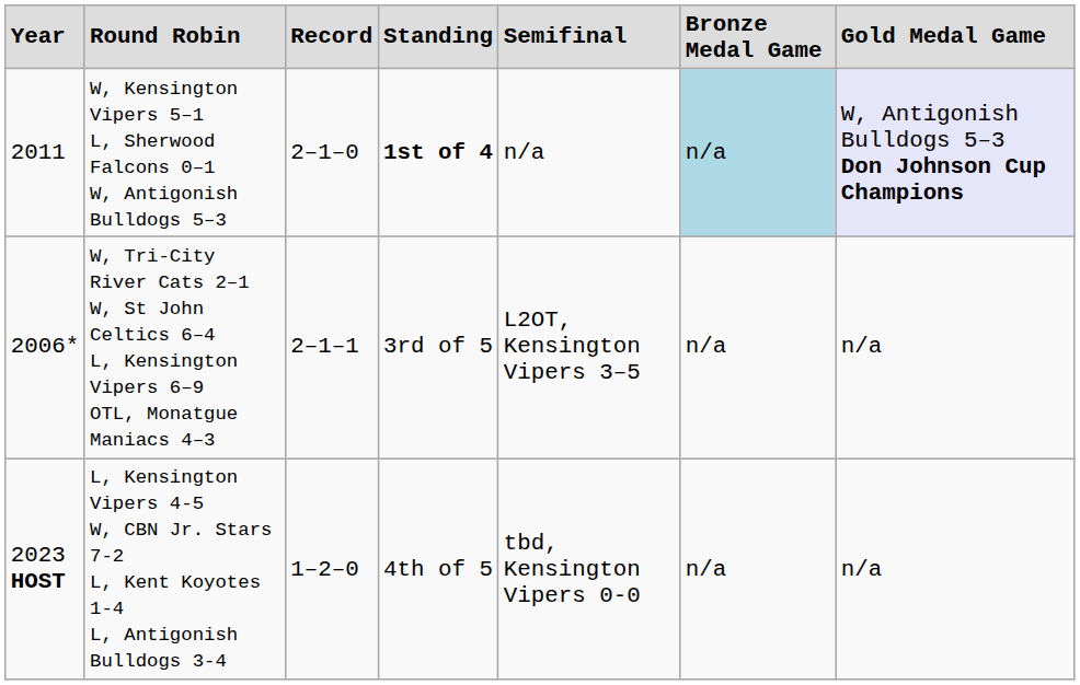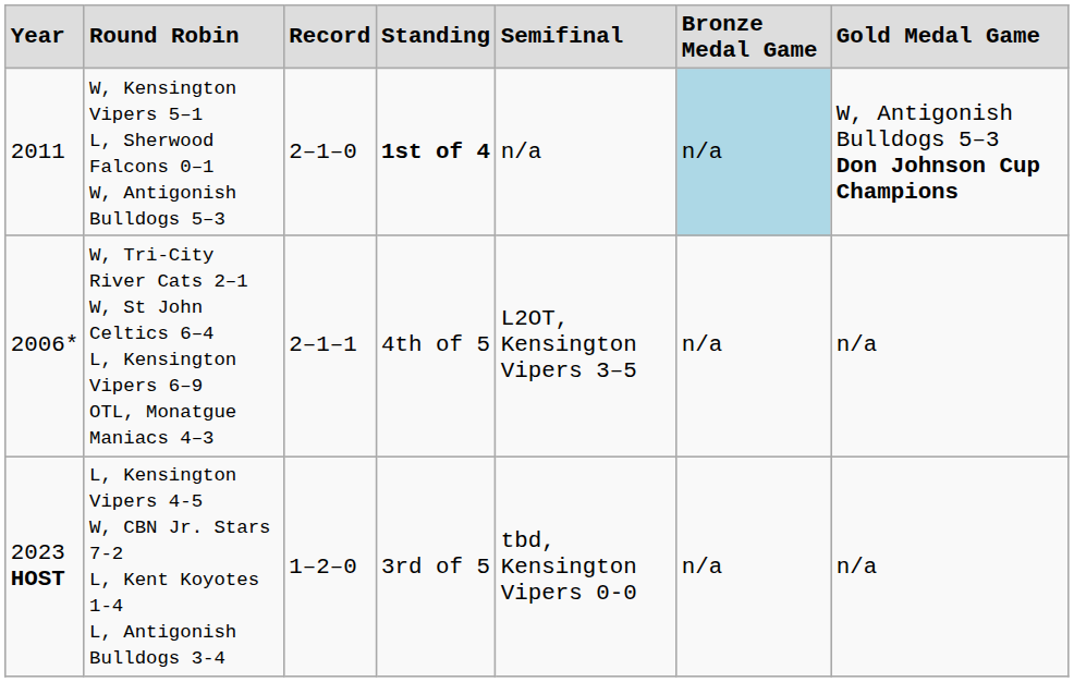row 2 | column 7: lavender background -> no background
row 3 | column 4: 3rd of 5 -> 4th of 5
row 4 | column 4: 4th of 5 -> 3rd of 5
